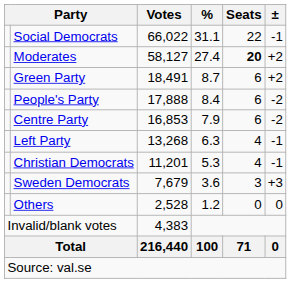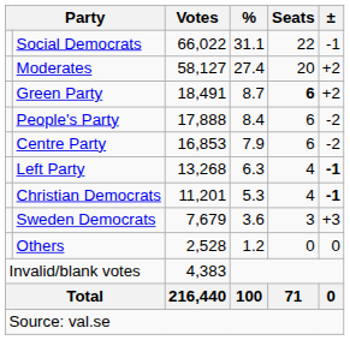Moderates | Seats: bold -> normal
Green Party | Seats: normal -> bold
Left Party | ±: normal -> bold
Christian Democrats | ±: normal -> bold
